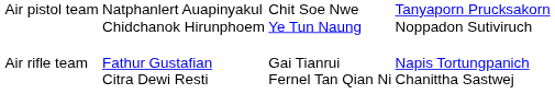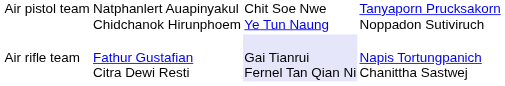Air rifle team | column 3: no background -> lavender background
